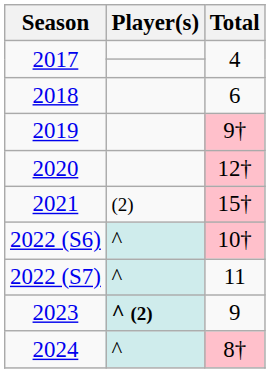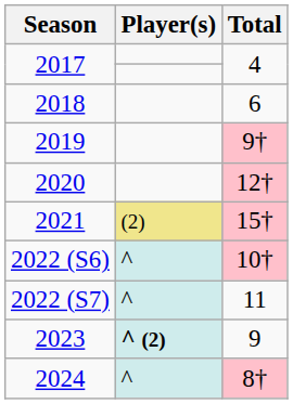2021 | Player(s): no background -> khaki background
